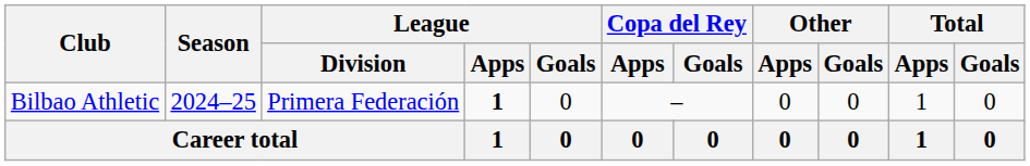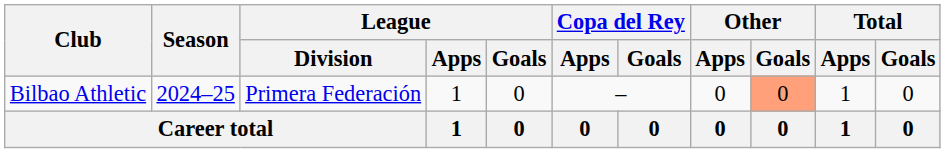Bilbao Athletic | League / Apps: bold -> normal
Bilbao Athletic | Other / Goals: no background -> lightsalmon background
